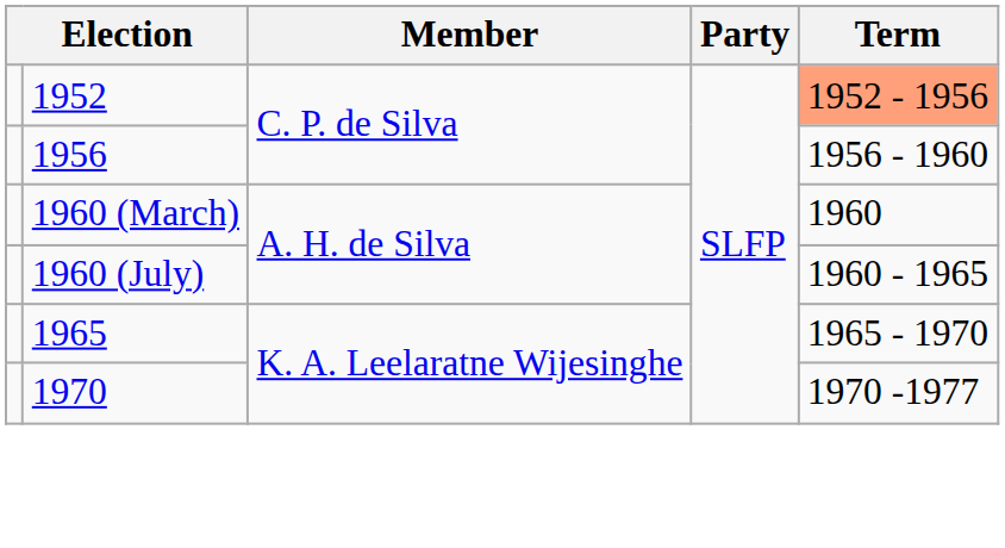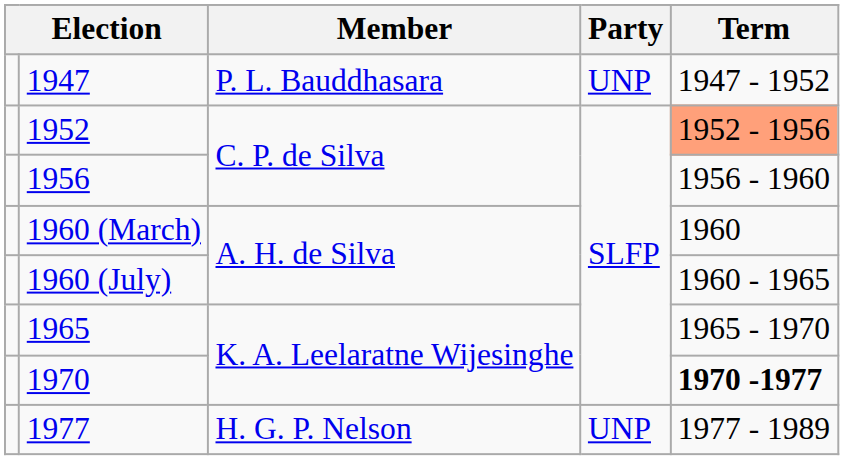+ row: 1947 | P. L. Bauddhasara | UNP | 1947 - 1952
1970 | Term: normal -> bold
+ row: 1977 | H. G. P. Nelson | UNP | 1977 - 1989
